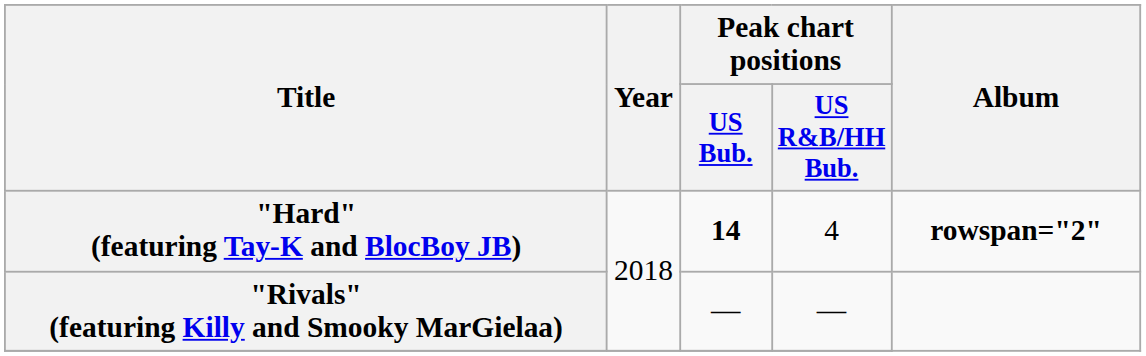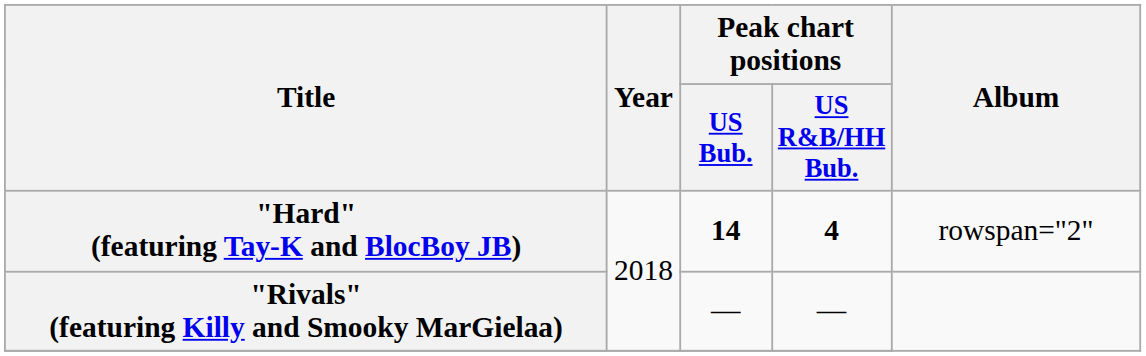"Hard" (featuring Tay-K and BlocBoy JB) | Peak chart positions / US R&B/HH Bub.: normal -> bold
"Hard" (featuring Tay-K and BlocBoy JB) | Album: bold -> normal
